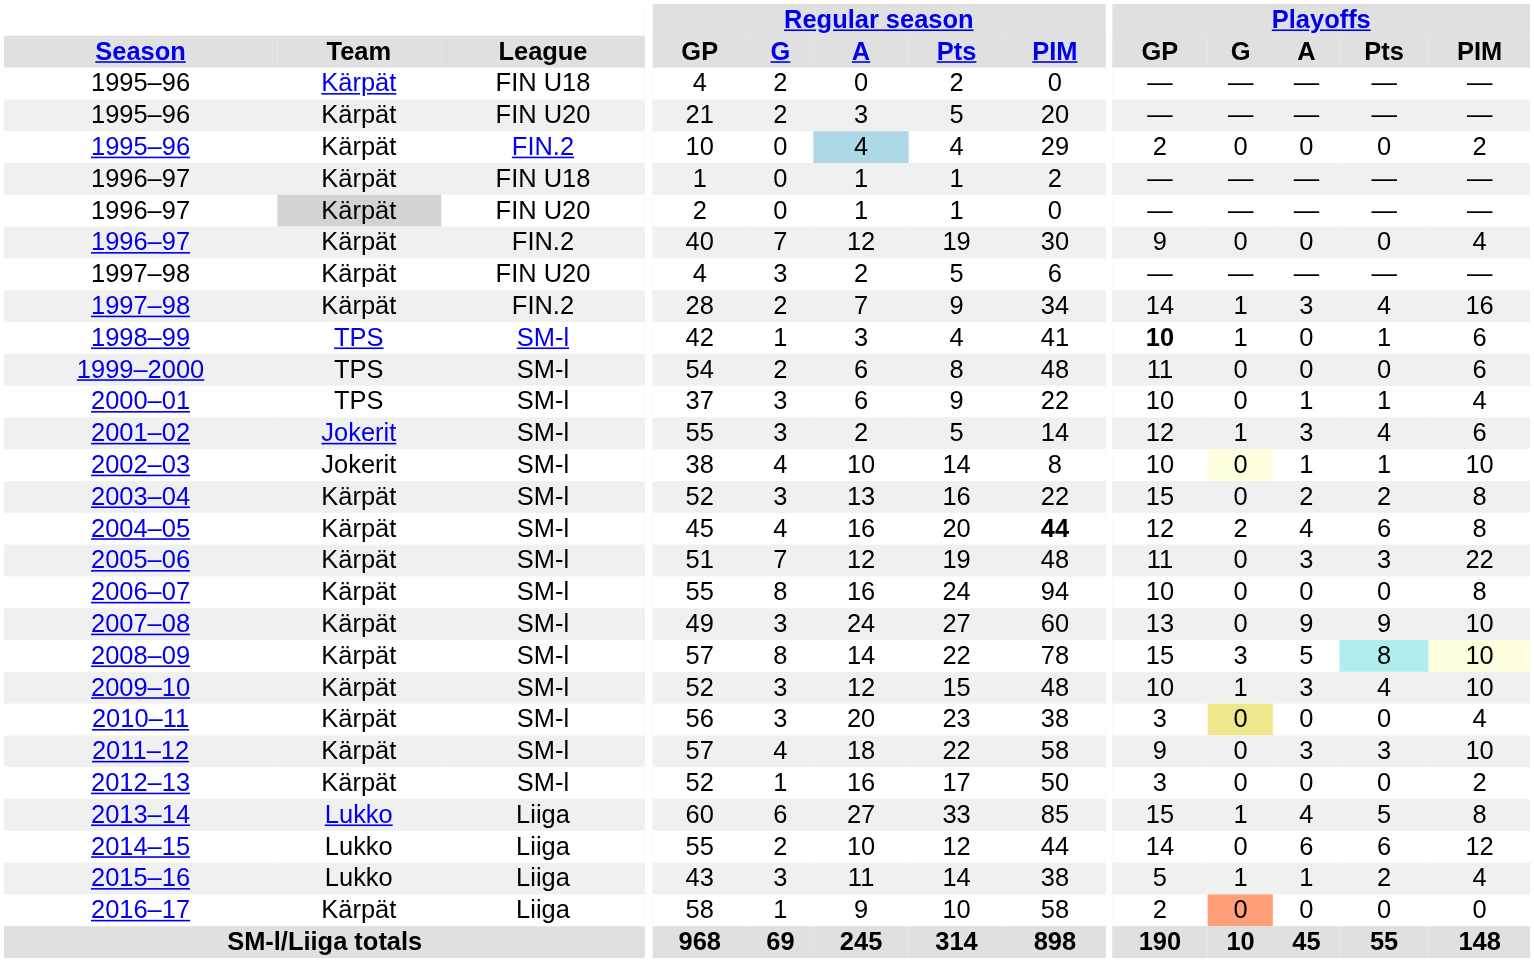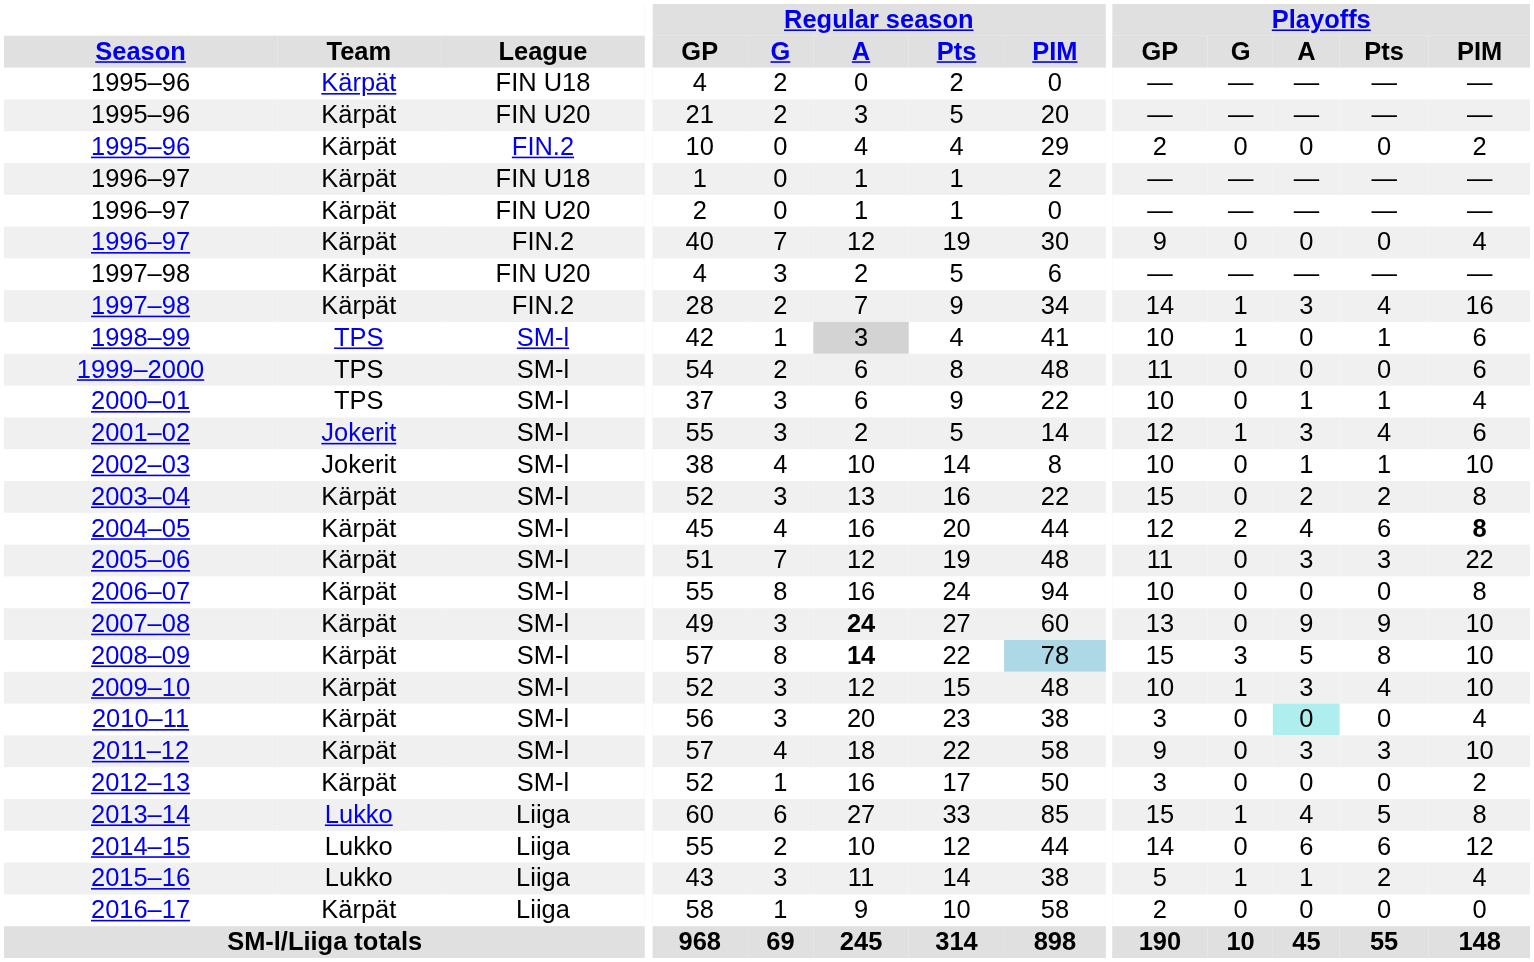1995–96 / FIN.2 | Regular season / A: lightblue background -> no background
1996–97 / FIN U20 | Team: lightgrey background -> no background
1998–99 | Regular season / A: no background -> lightgrey background
1998–99 | Playoffs / GP: bold -> normal
2002–03 | Playoffs / G: lightyellow background -> no background
2004–05 | Regular season / PIM: bold -> normal
2004–05 | Playoffs / PIM: normal -> bold
2007–08 | Regular season / A: normal -> bold
2008–09 | Regular season / A: normal -> bold
2008–09 | Regular season / PIM: no background -> lightblue background
2008–09 | Playoffs / Pts: paleturquoise background -> no background
2008–09 | Playoffs / PIM: lightyellow background -> no background
2010–11 | Playoffs / G: khaki background -> no background
2010–11 | Playoffs / A: no background -> paleturquoise background
2016–17 | Playoffs / G: lightsalmon background -> no background
